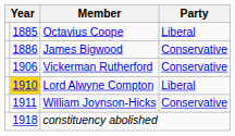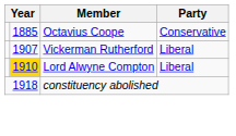Octavius Coope | Party: Liberal -> Conservative
- row: 1886 | James Bigwood | Conservative
Vickerman Rutherford | column 2: 1906 -> 1907
Vickerman Rutherford | Party: Conservative -> Liberal
- row: 1911 | William Joynson-Hicks | Conservative
